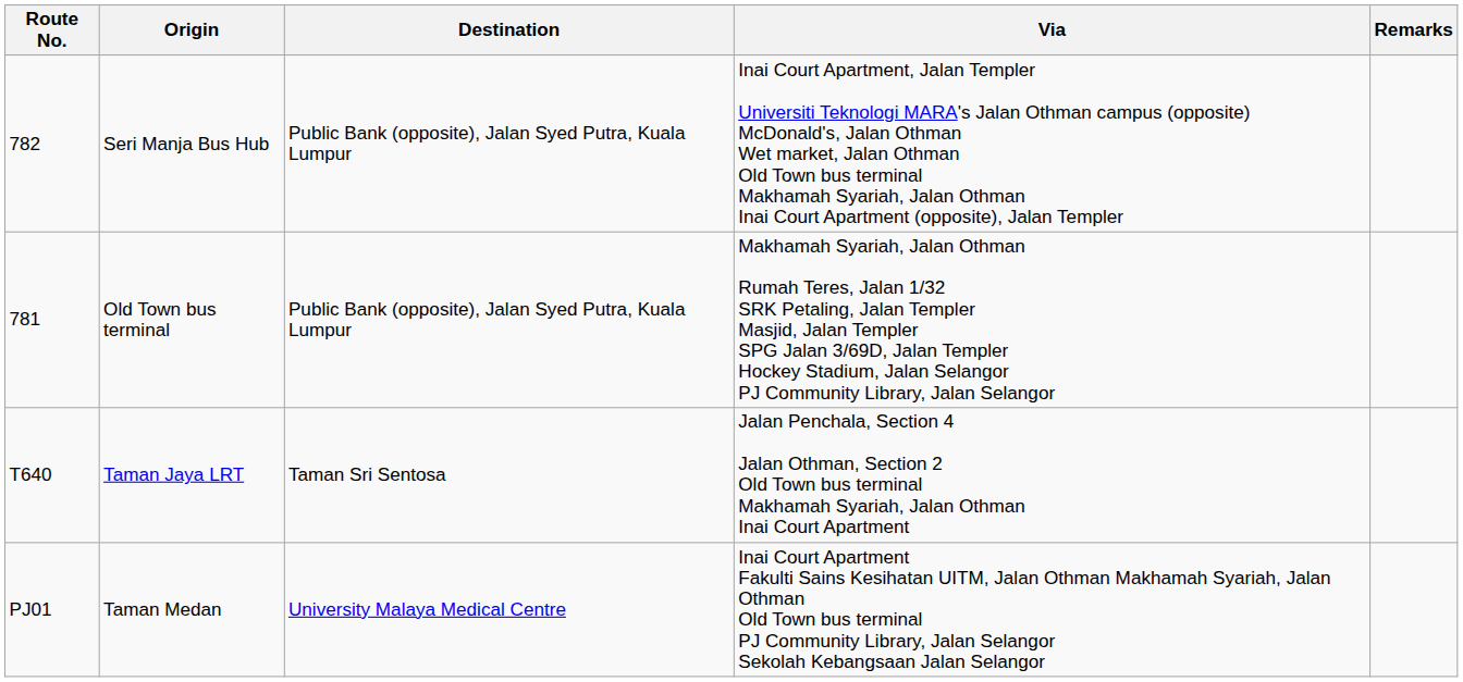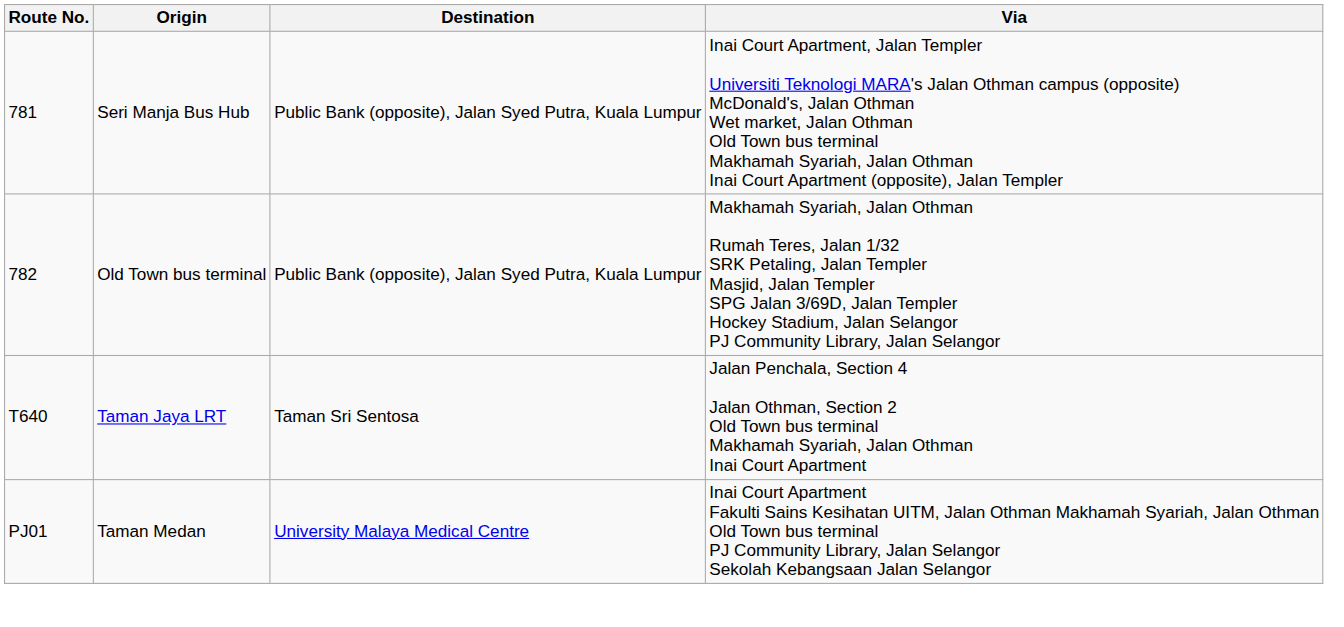- column: Remarks
Seri Manja Bus Hub | Route No.: 782 -> 781
Old Town bus terminal | Route No.: 781 -> 782
